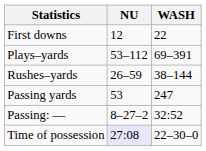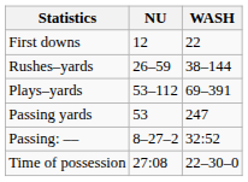rows swapped: Plays–yards <-> Rushes–yards
Time of possession | NU: lavender background -> no background
